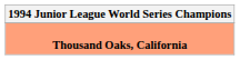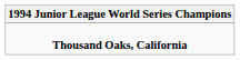row 2 | column 1: lightsalmon background -> no background
